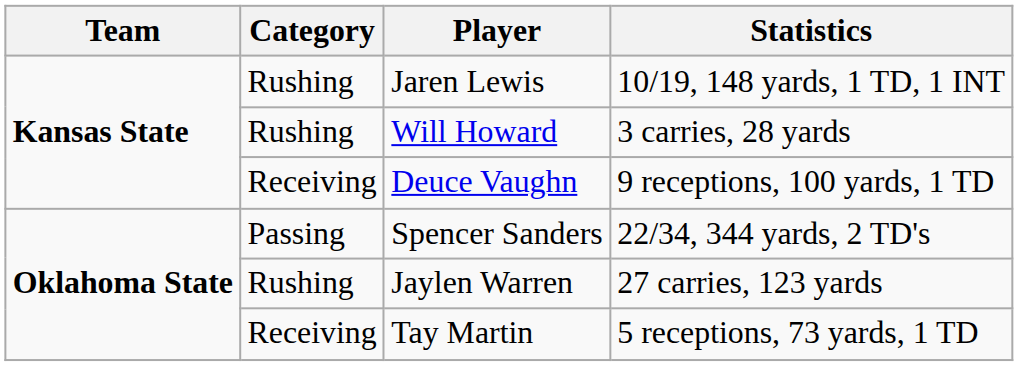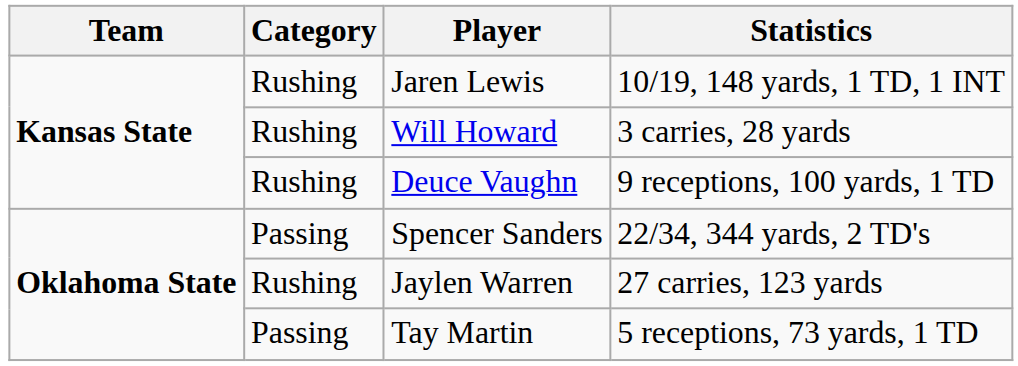Deuce Vaughn | Category: Receiving -> Rushing
Tay Martin | Category: Receiving -> Passing
